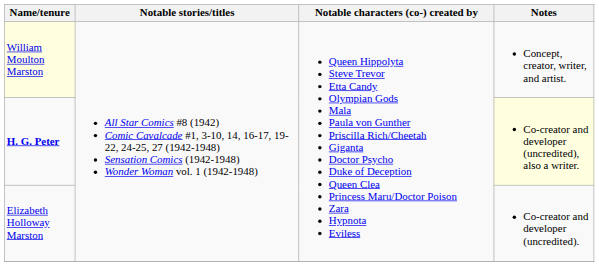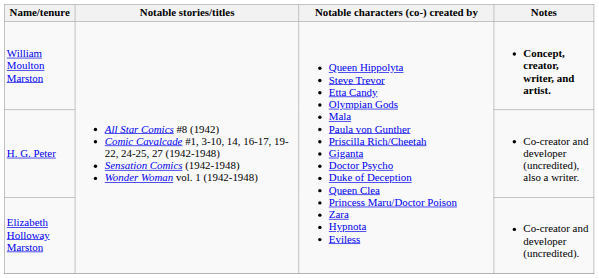row 2 | Name/tenure: lightyellow background -> no background
row 2 | Notes: normal -> bold
row 3 | Name/tenure: bold -> normal
row 3 | Notes: lightyellow background -> no background
